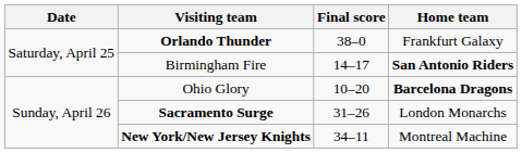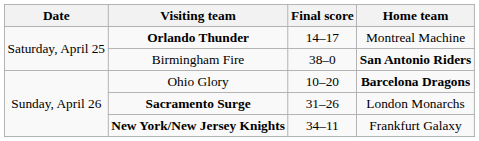Orlando Thunder | Final score: 38–0 -> 14–17
Orlando Thunder | Home team: Frankfurt Galaxy -> Montreal Machine
Birmingham Fire | Final score: 14–17 -> 38–0
New York/New Jersey Knights | Home team: Montreal Machine -> Frankfurt Galaxy
